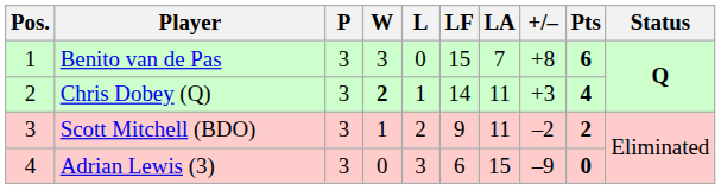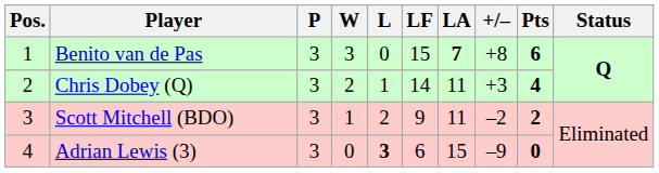Benito van de Pas | LA: normal -> bold
Chris Dobey (Q) | W: bold -> normal
Adrian Lewis (3) | L: normal -> bold
